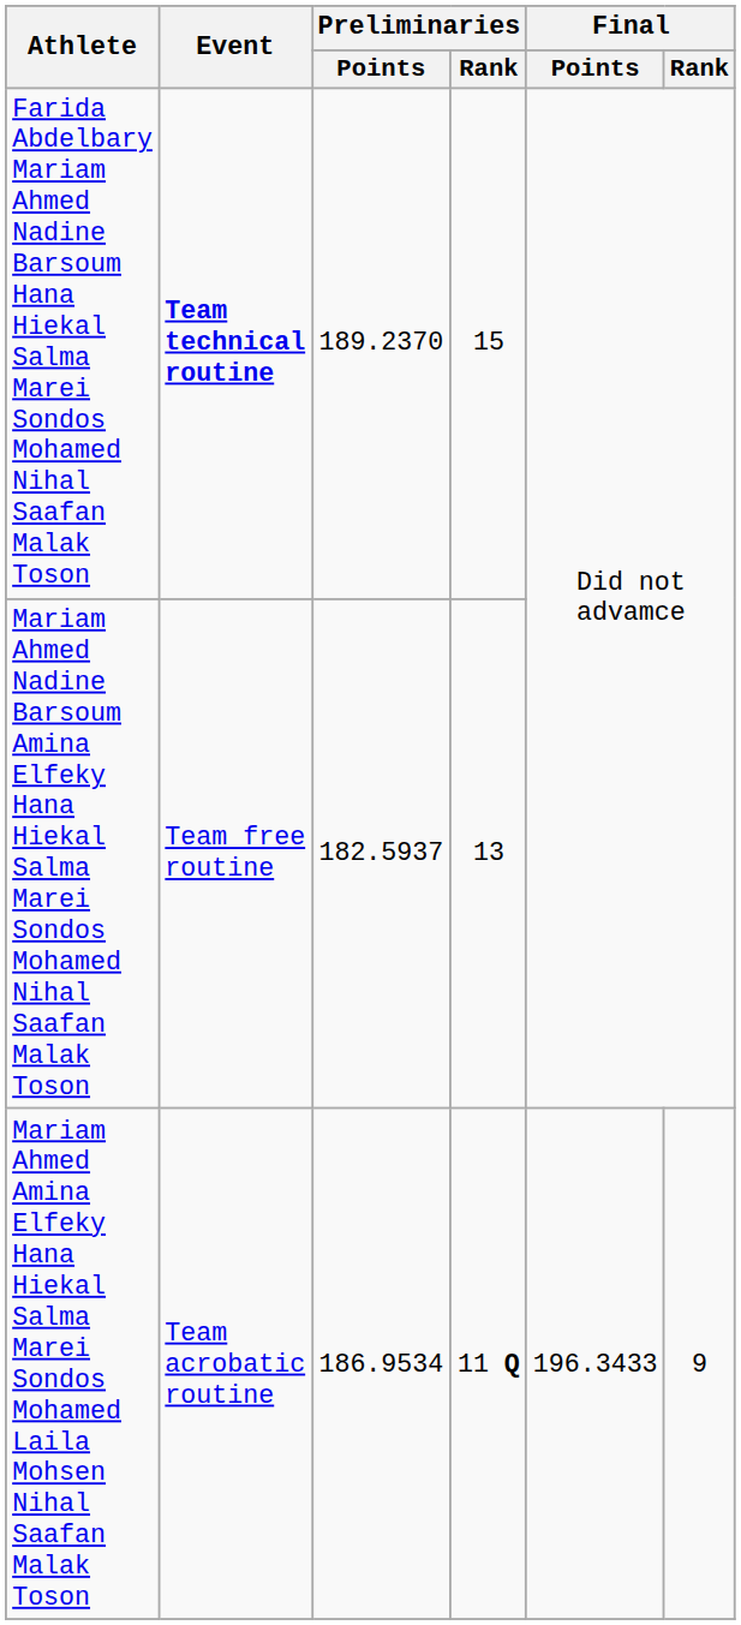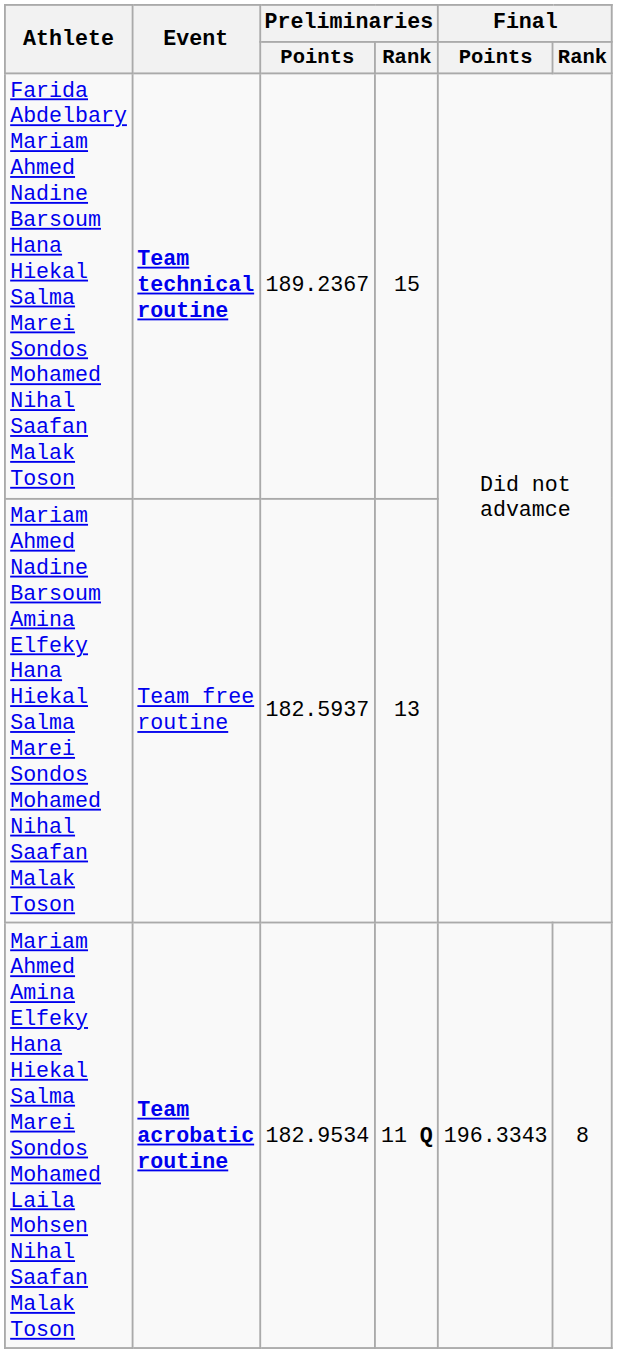row 3 | Preliminaries / Points: 189.2370 -> 189.2367
row 5 | Event: normal -> bold
row 5 | Preliminaries / Points: 186.9534 -> 182.9534
row 5 | Final / Points: 196.3433 -> 196.3343
row 5 | Final / Rank: 9 -> 8
